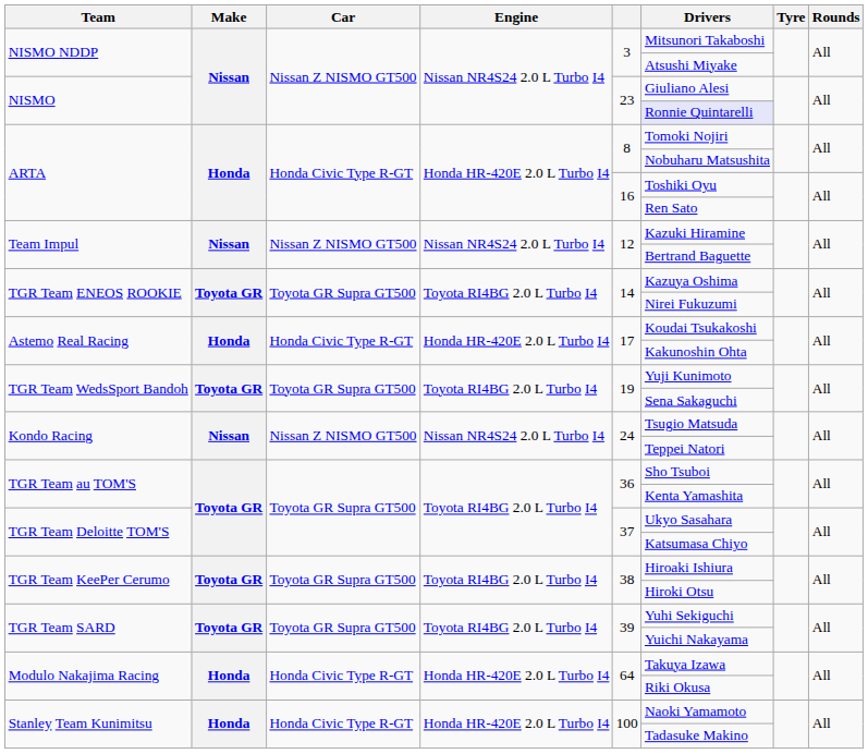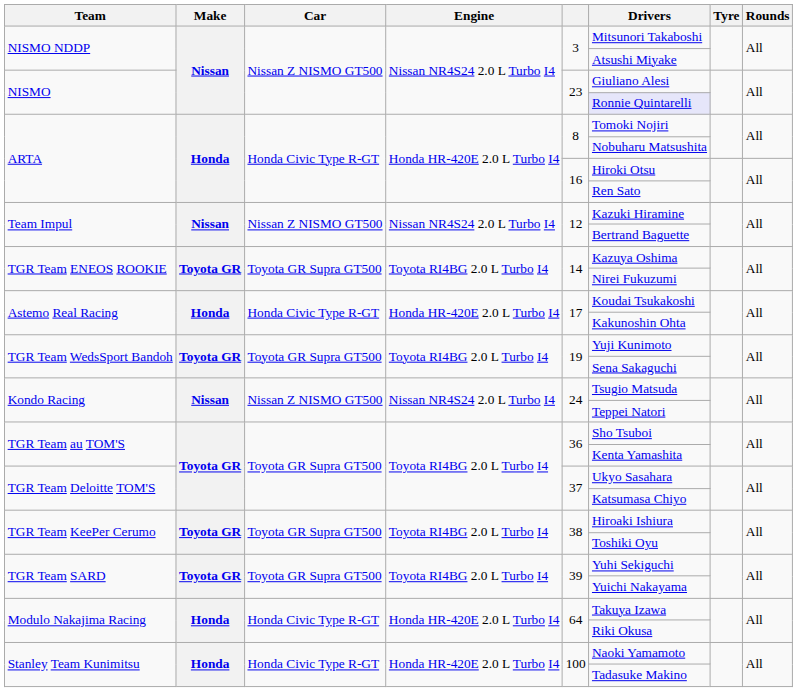row 8 | Drivers: Toshiki Oyu -> Hiroki Otsu
row 25 | Drivers: Hiroki Otsu -> Toshiki Oyu
